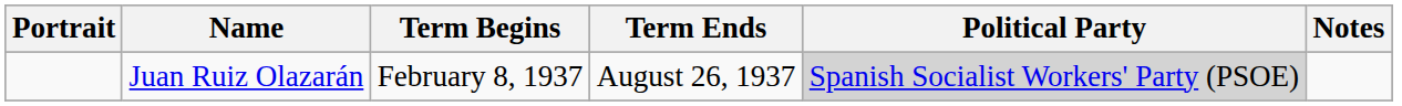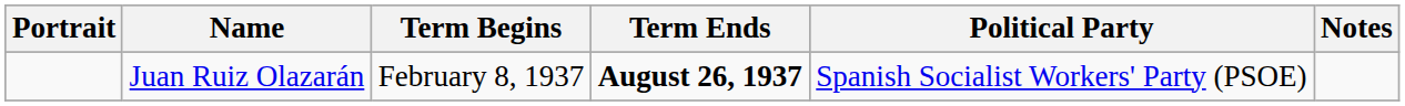Juan Ruiz Olazarán | Term Ends: normal -> bold
Juan Ruiz Olazarán | Political Party: lightgrey background -> no background
